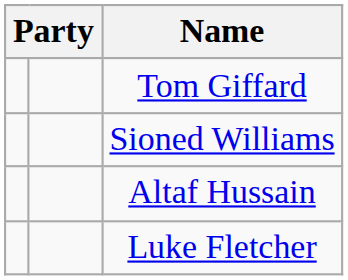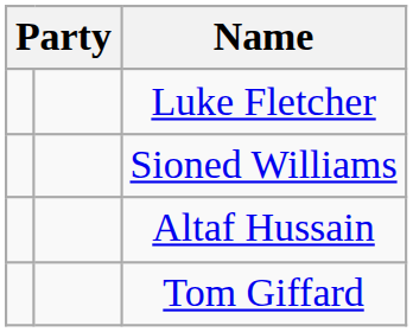rows swapped: Tom Giffard <-> Luke Fletcher
